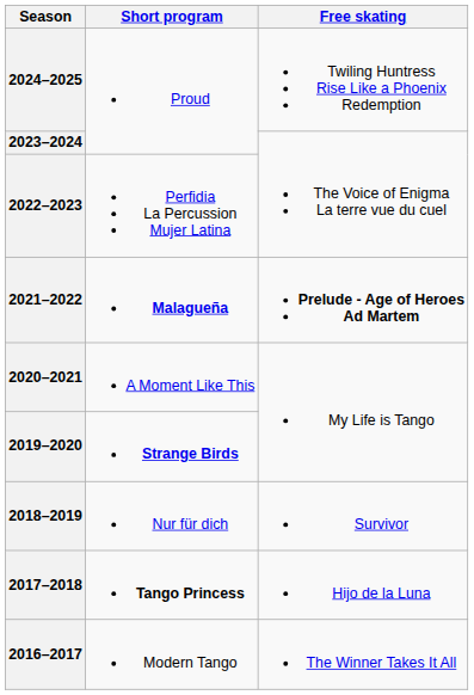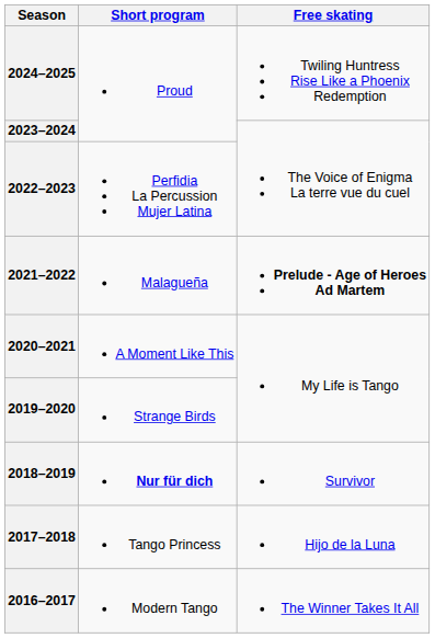2021–2022 | Short program: bold -> normal
2019–2020 | Short program: bold -> normal
2018–2019 | Short program: normal -> bold
2017–2018 | Short program: bold -> normal
